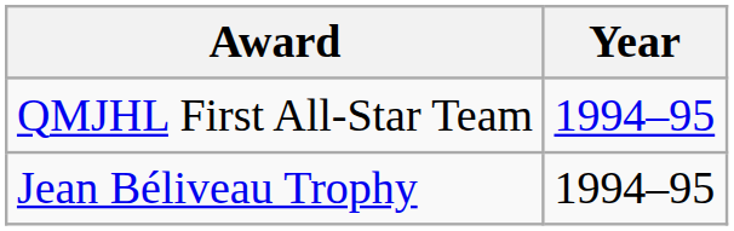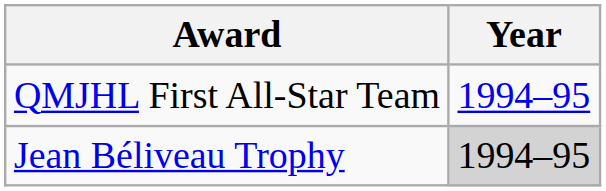Jean Béliveau Trophy | Year: no background -> lightgrey background
